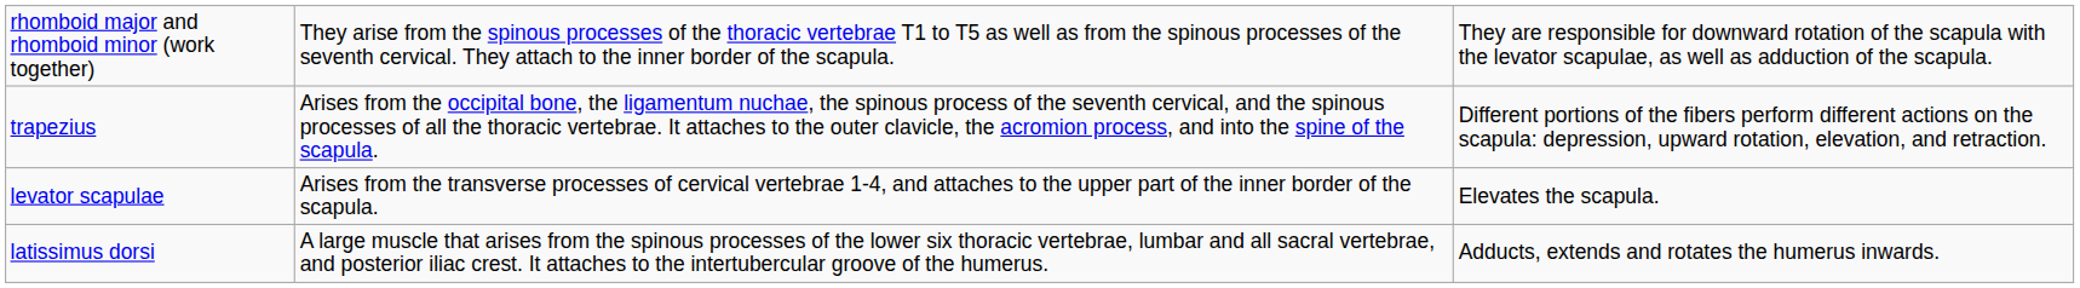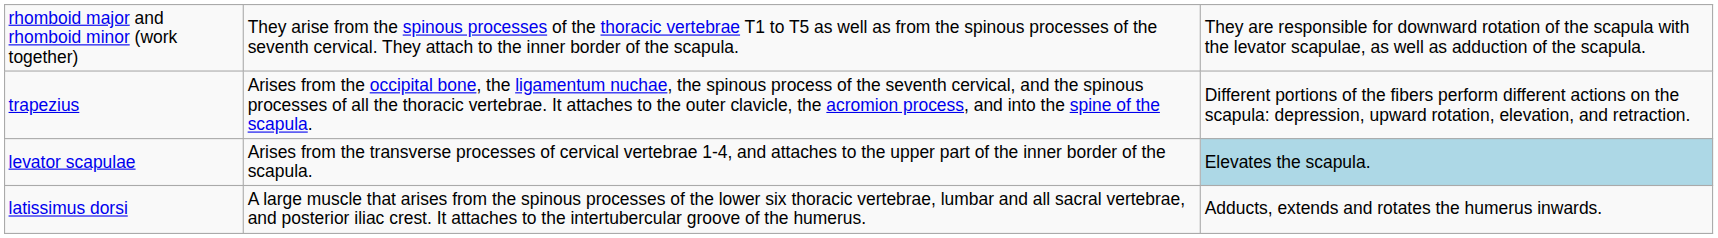levator scapulae | column 3: no background -> lightblue background
